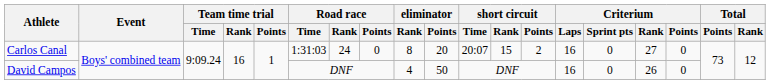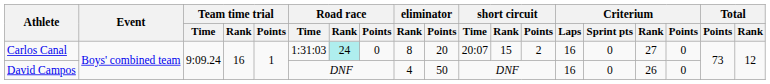row 3 | Road race / Rank: no background -> paleturquoise background
